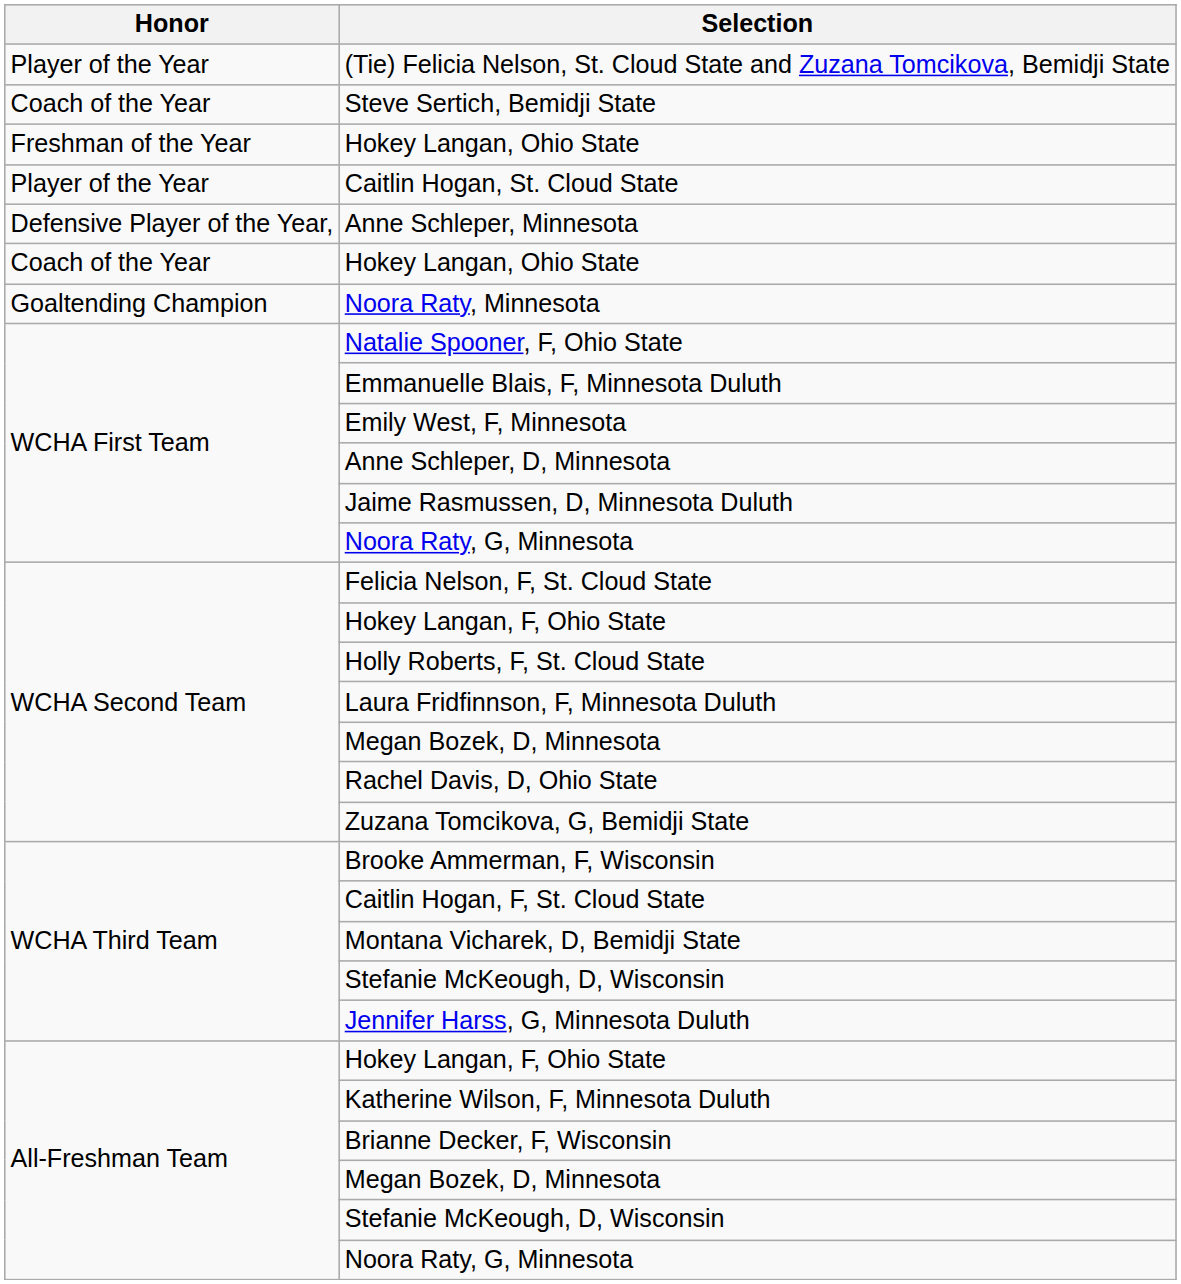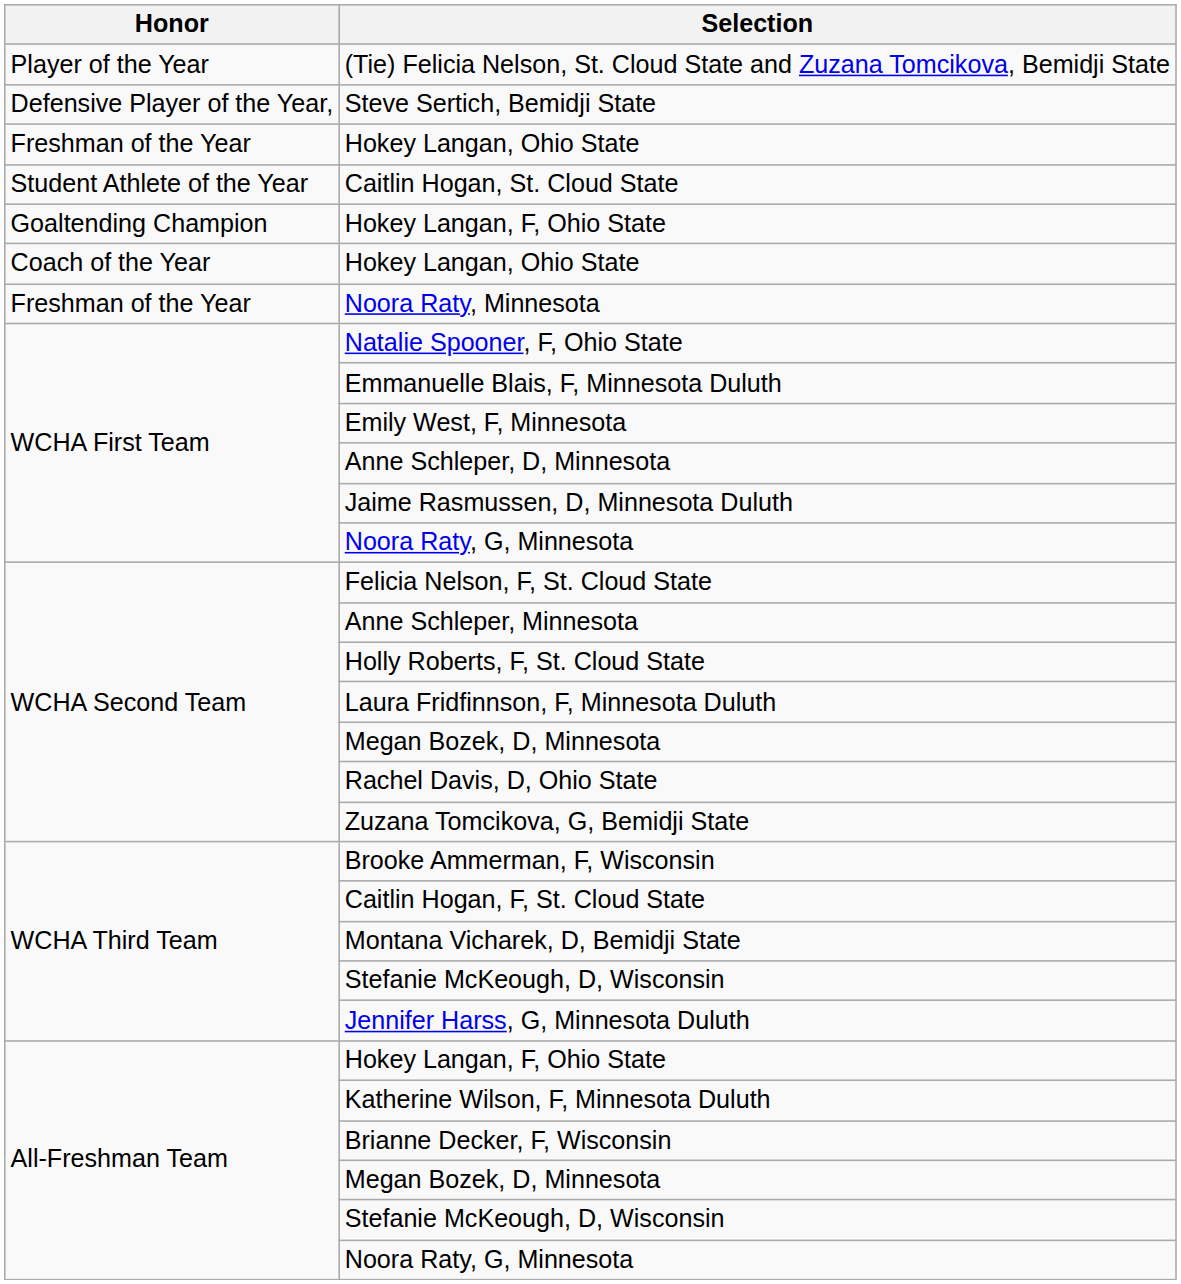row 3 | Honor: Coach of the Year -> Defensive Player of the Year,
row 5 | Honor: Player of the Year -> Student Athlete of the Year
row 6 | Honor: Defensive Player of the Year, -> Goaltending Champion
row 6 | Selection: Anne Schleper, Minnesota -> Hokey Langan, F, Ohio State
row 8 | Honor: Goaltending Champion -> Freshman of the Year
row 16 | Selection: Hokey Langan, F, Ohio State -> Anne Schleper, Minnesota
